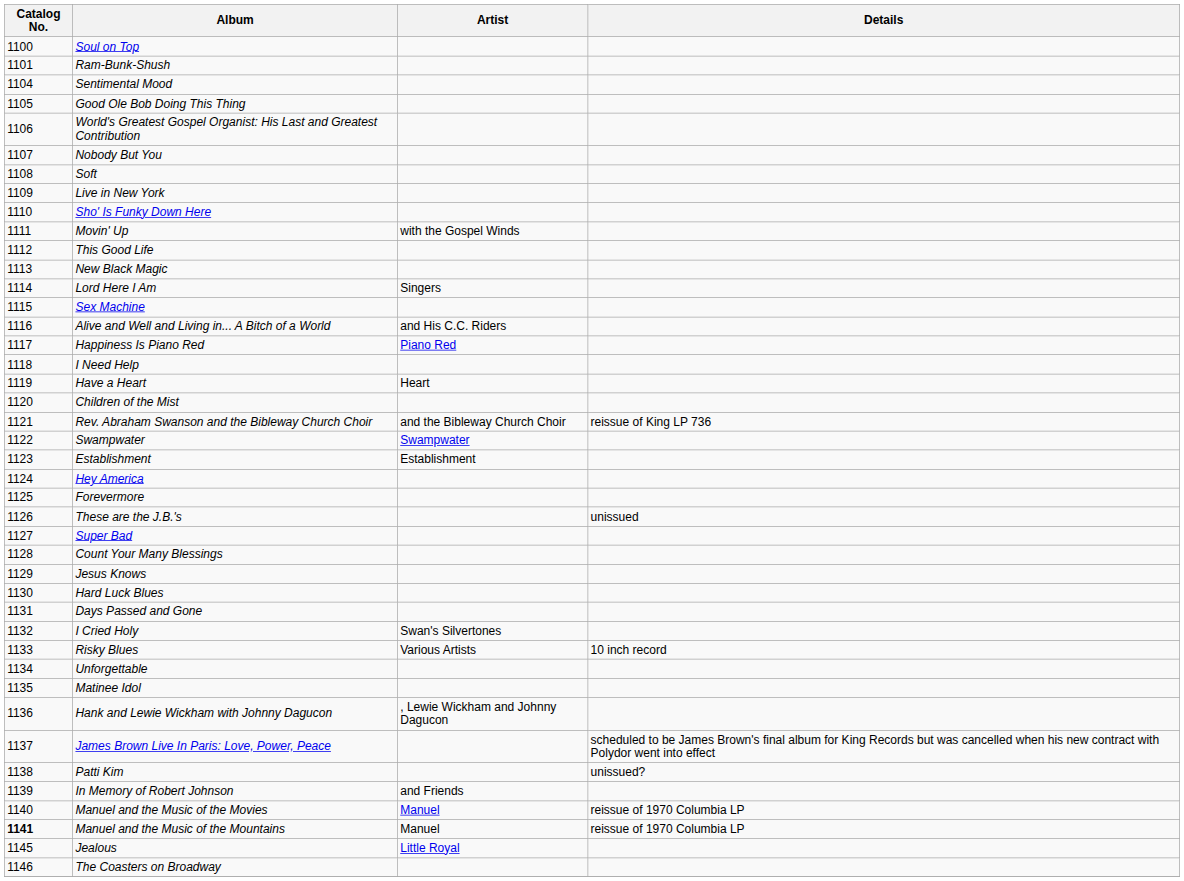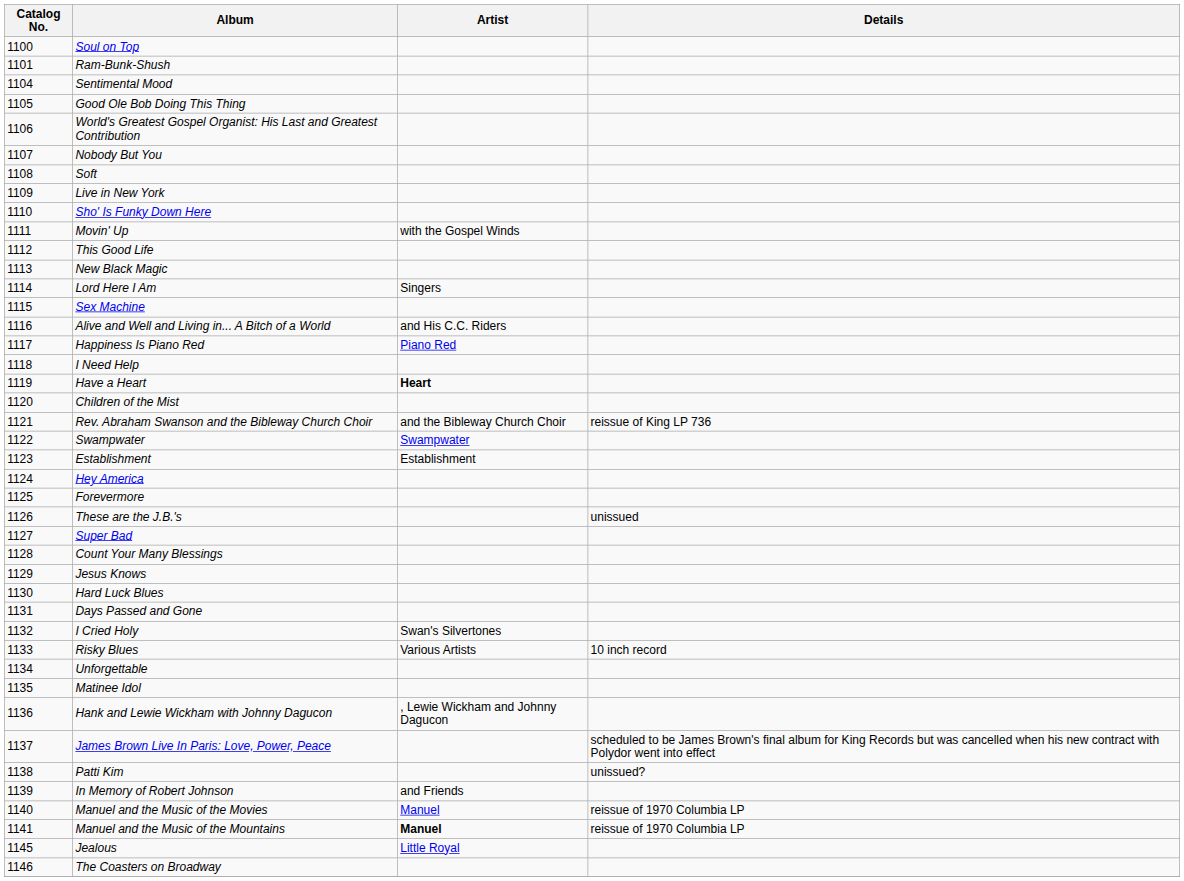Have a Heart | Artist: normal -> bold
Manuel and the Music of the Mountains | Catalog No.: bold -> normal
Manuel and the Music of the Mountains | Artist: normal -> bold
